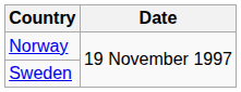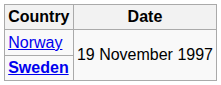Sweden | Country: normal -> bold
